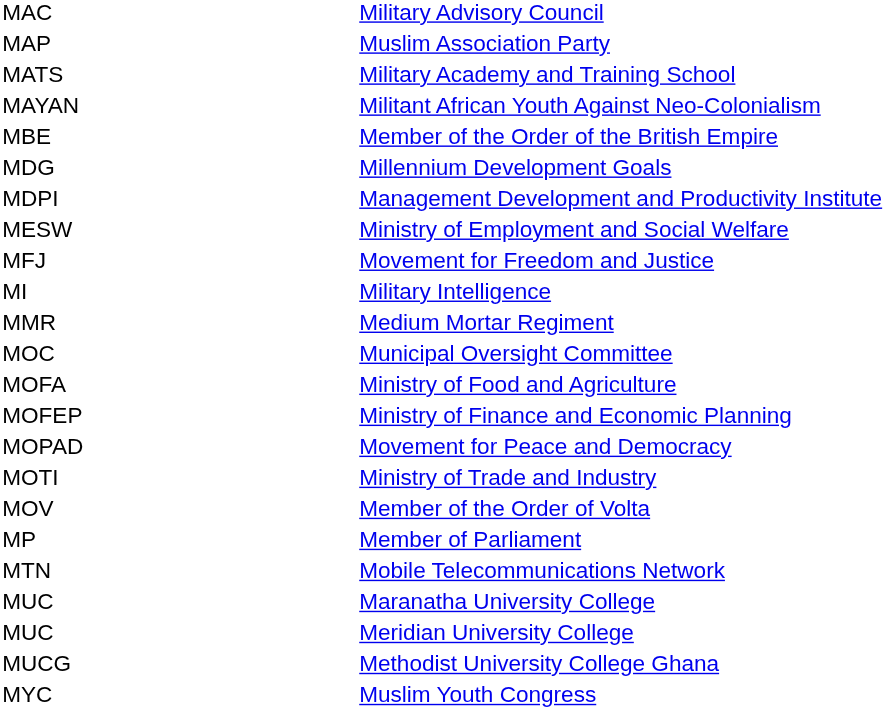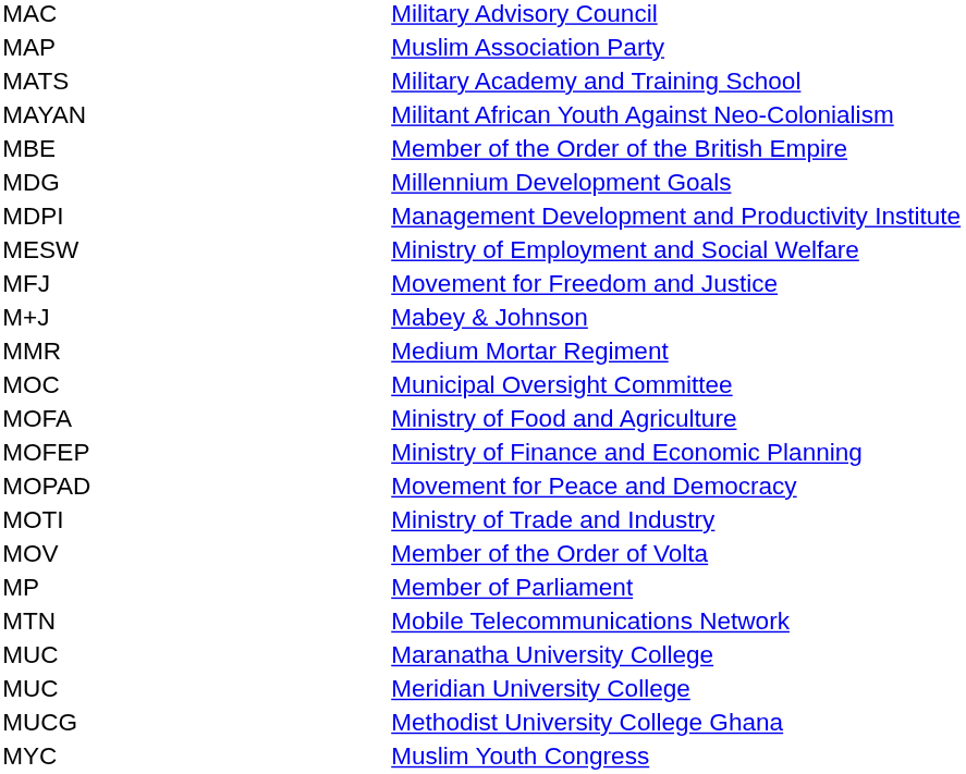- row: MI | Military Intelligence
+ row: M+J | Mabey & Johnson
